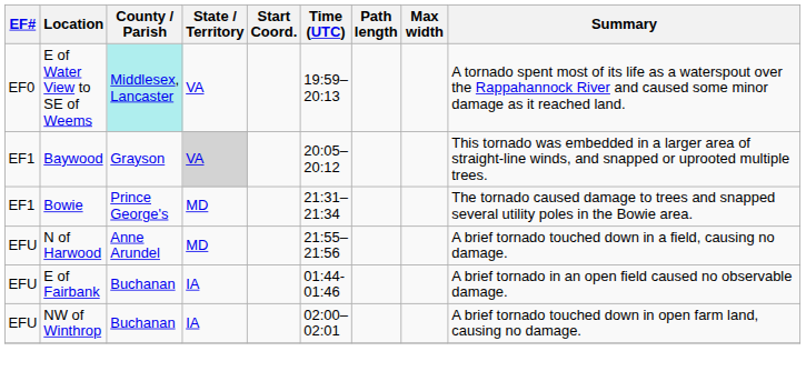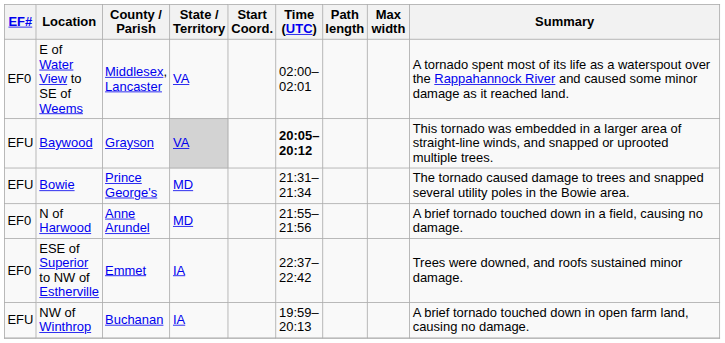E of Water View to SE of Weems | County / Parish: paleturquoise background -> no background
E of Water View to SE of Weems | Time (UTC): 19:59–20:13 -> 02:00–02:01
Baywood | EF#: EF1 -> EFU
Baywood | Time (UTC): normal -> bold
Bowie | EF#: EF1 -> EFU
N of Harwood | EF#: EFU -> EF0
+ row: EF0 | ESE of Superior to NW of Estherville | Emmet | IA | 22:37–22:42 | Trees were downed, and roofs sustained minor damage.
- row: EFU | E of Fairbank | Buchanan | IA | 01:44-01:46 | A brief tornado in an open field caused no observable damage.
NW of Winthrop | Time (UTC): 02:00–02:01 -> 19:59–20:13
